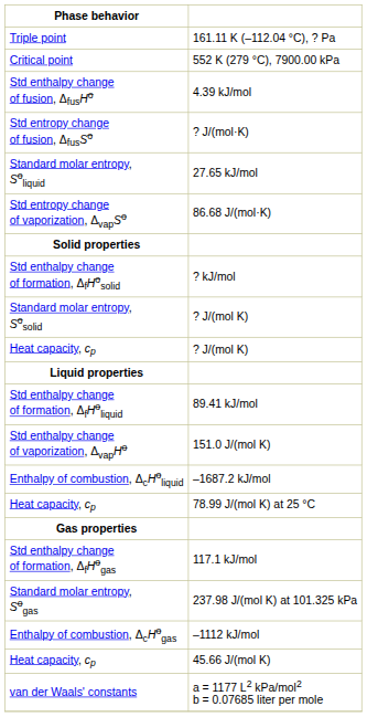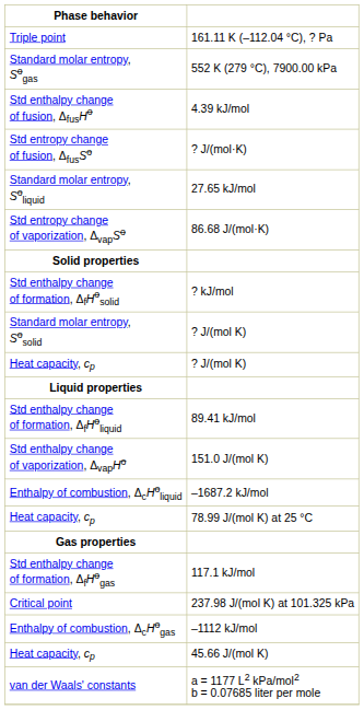row 3 | Phase behavior: Critical point -> Standard molar entropy, Sogas
row 19 | Phase behavior: Standard molar entropy, Sogas -> Critical point
